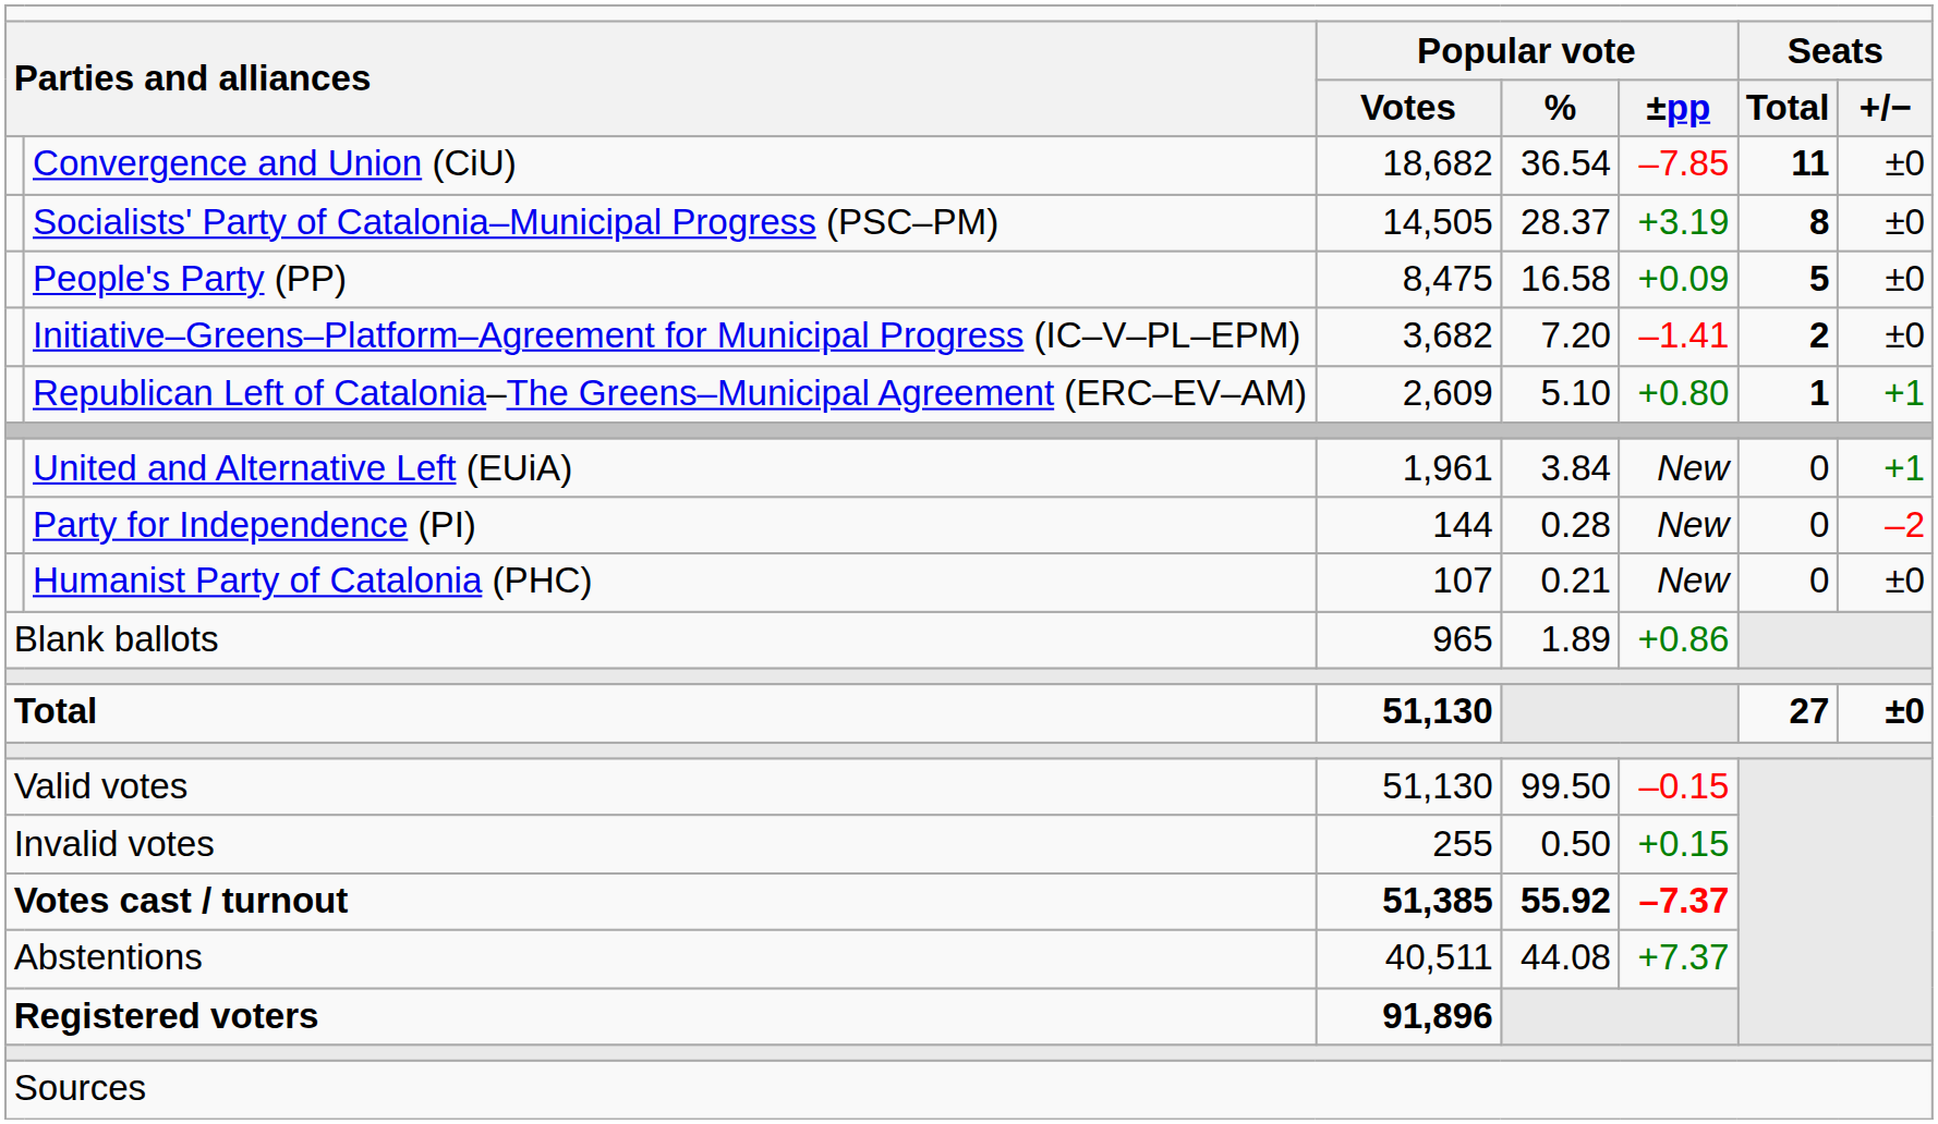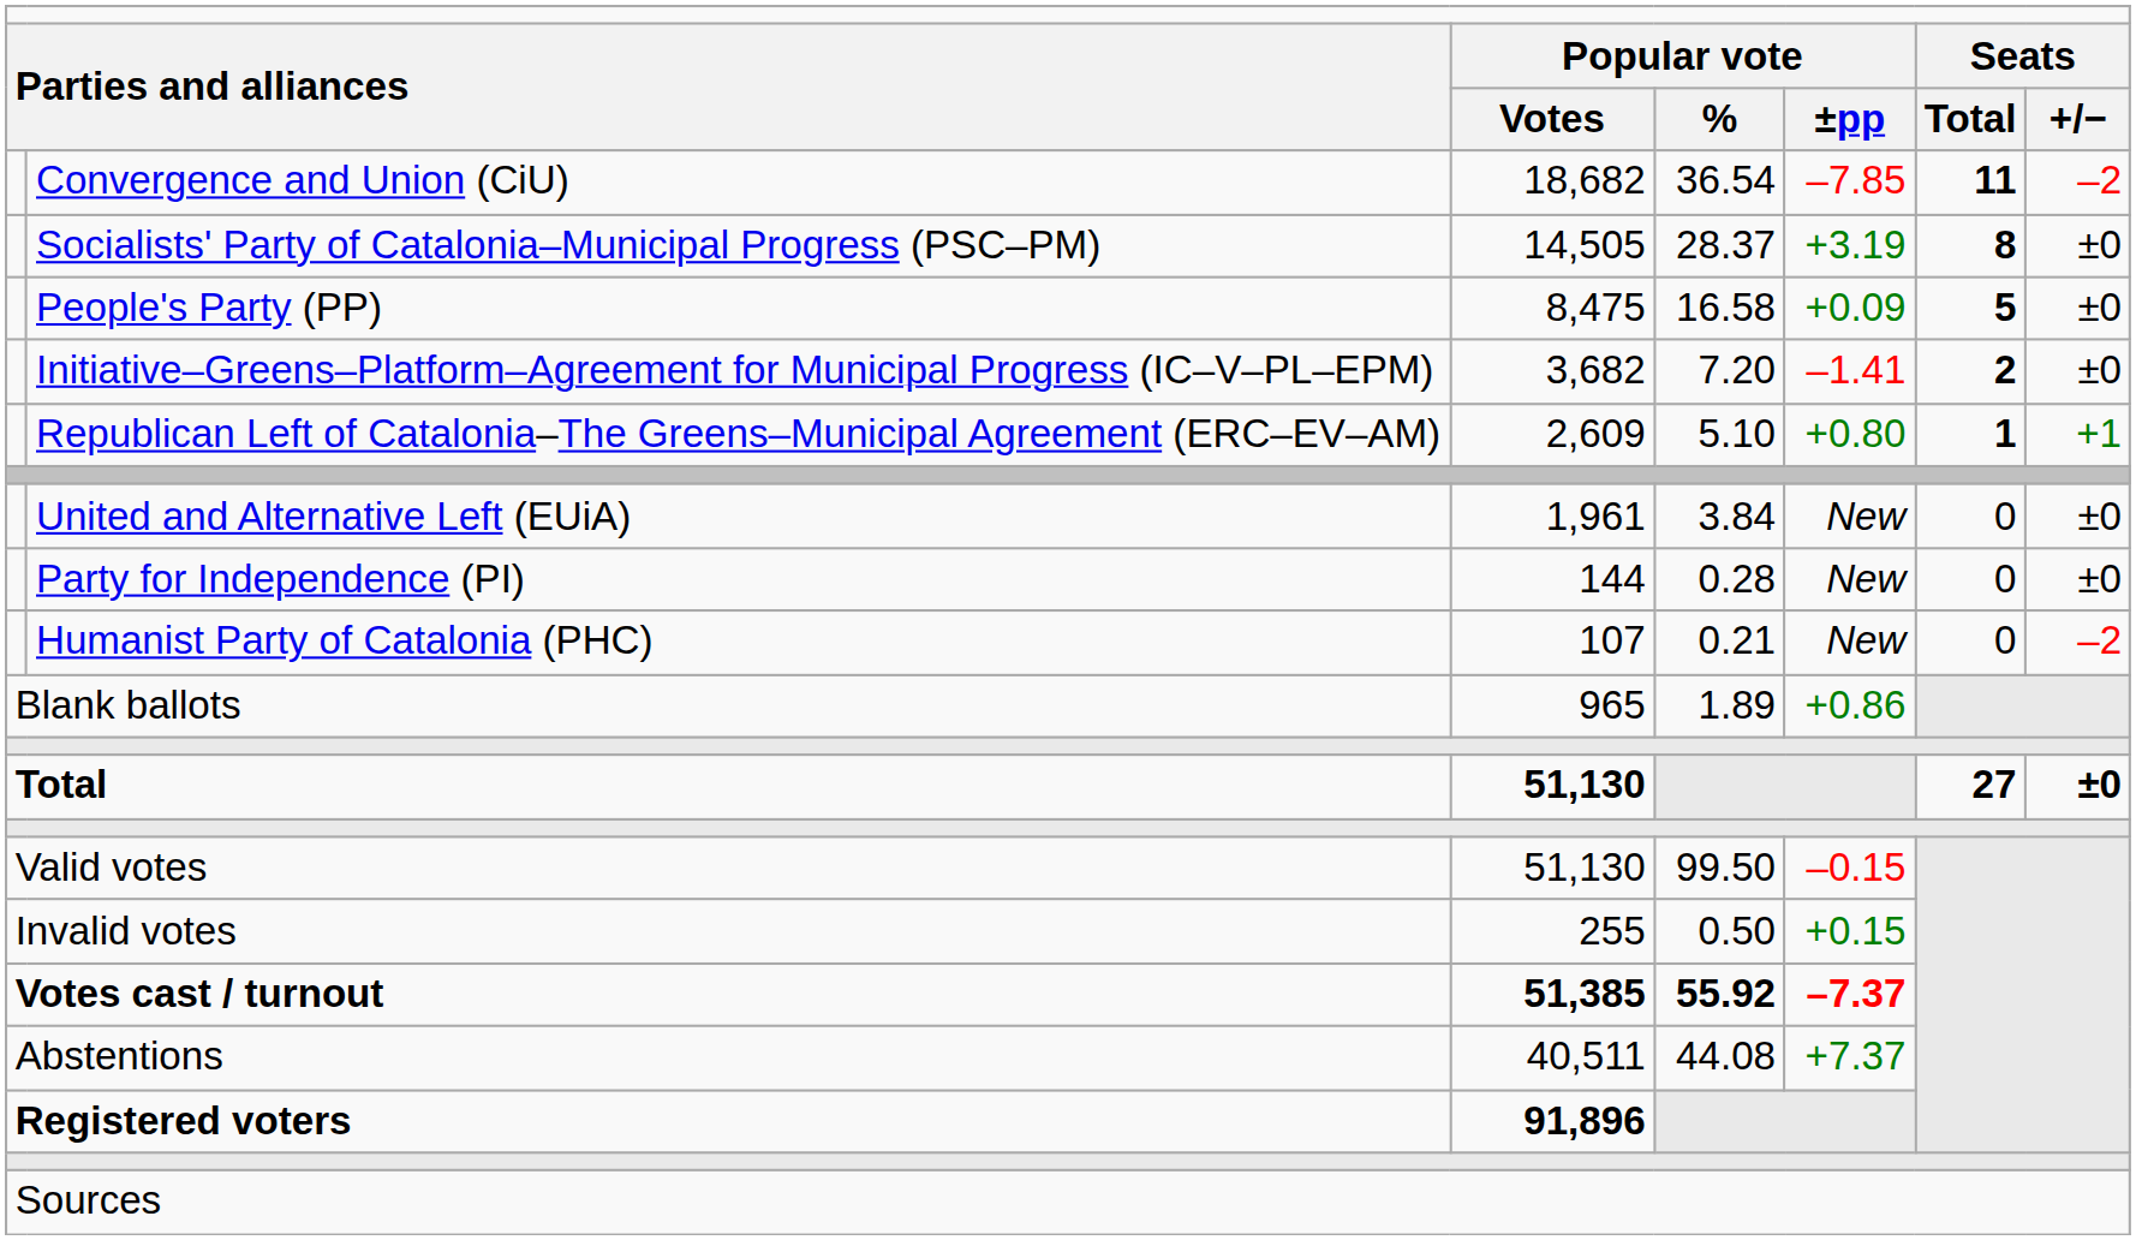Convergence and Union (CiU) | column 7: ±0 -> –2
United and Alternative Left (EUiA) | column 7: +1 -> ±0
Party for Independence (PI) | column 7: –2 -> ±0
Humanist Party of Catalonia (PHC) | column 7: ±0 -> –2
